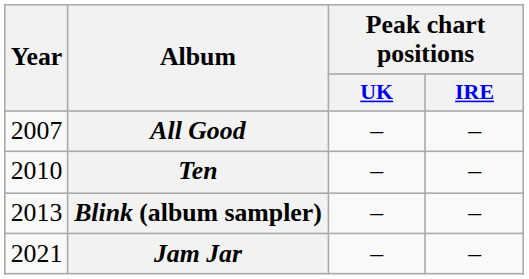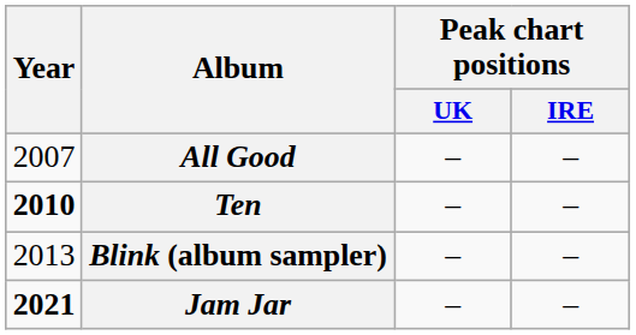Ten | Year: normal -> bold
Jam Jar | Year: normal -> bold
